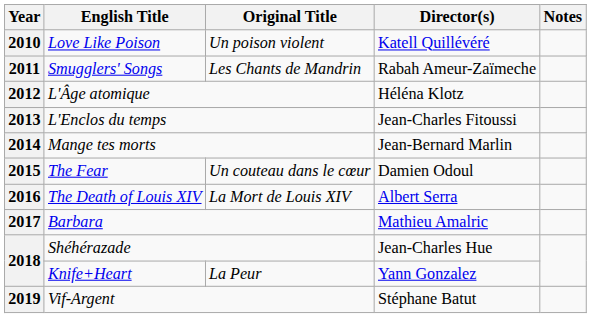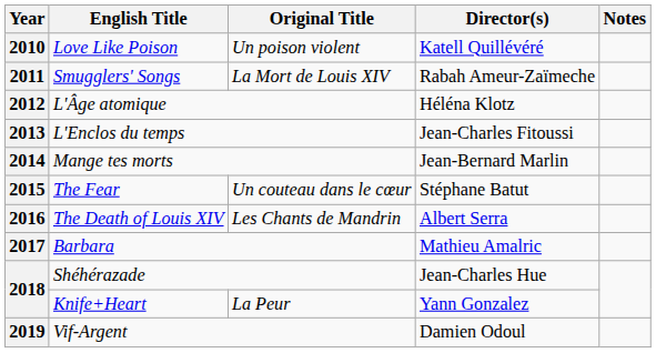2011 | Original Title: Les Chants de Mandrin -> La Mort de Louis XIV
2015 | Director(s): Damien Odoul -> Stéphane Batut
2016 | Original Title: La Mort de Louis XIV -> Les Chants de Mandrin
2019 | Director(s): Stéphane Batut -> Damien Odoul
